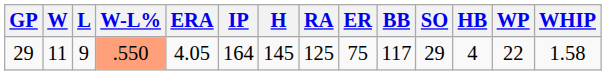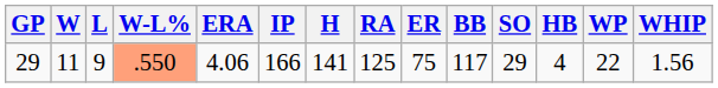row 2 | ERA: 4.05 -> 4.06
row 2 | IP: 164 -> 166
row 2 | H: 145 -> 141
row 2 | WHIP: 1.58 -> 1.56
